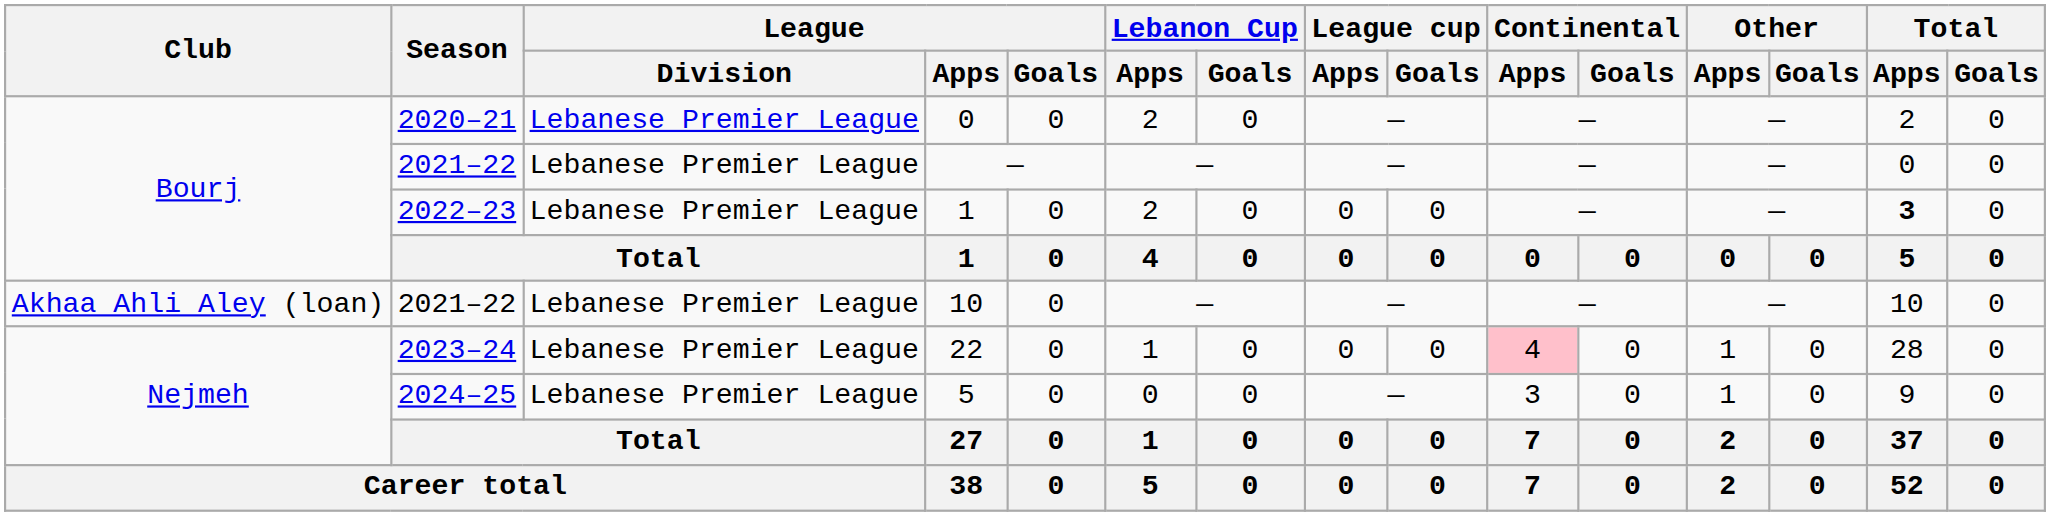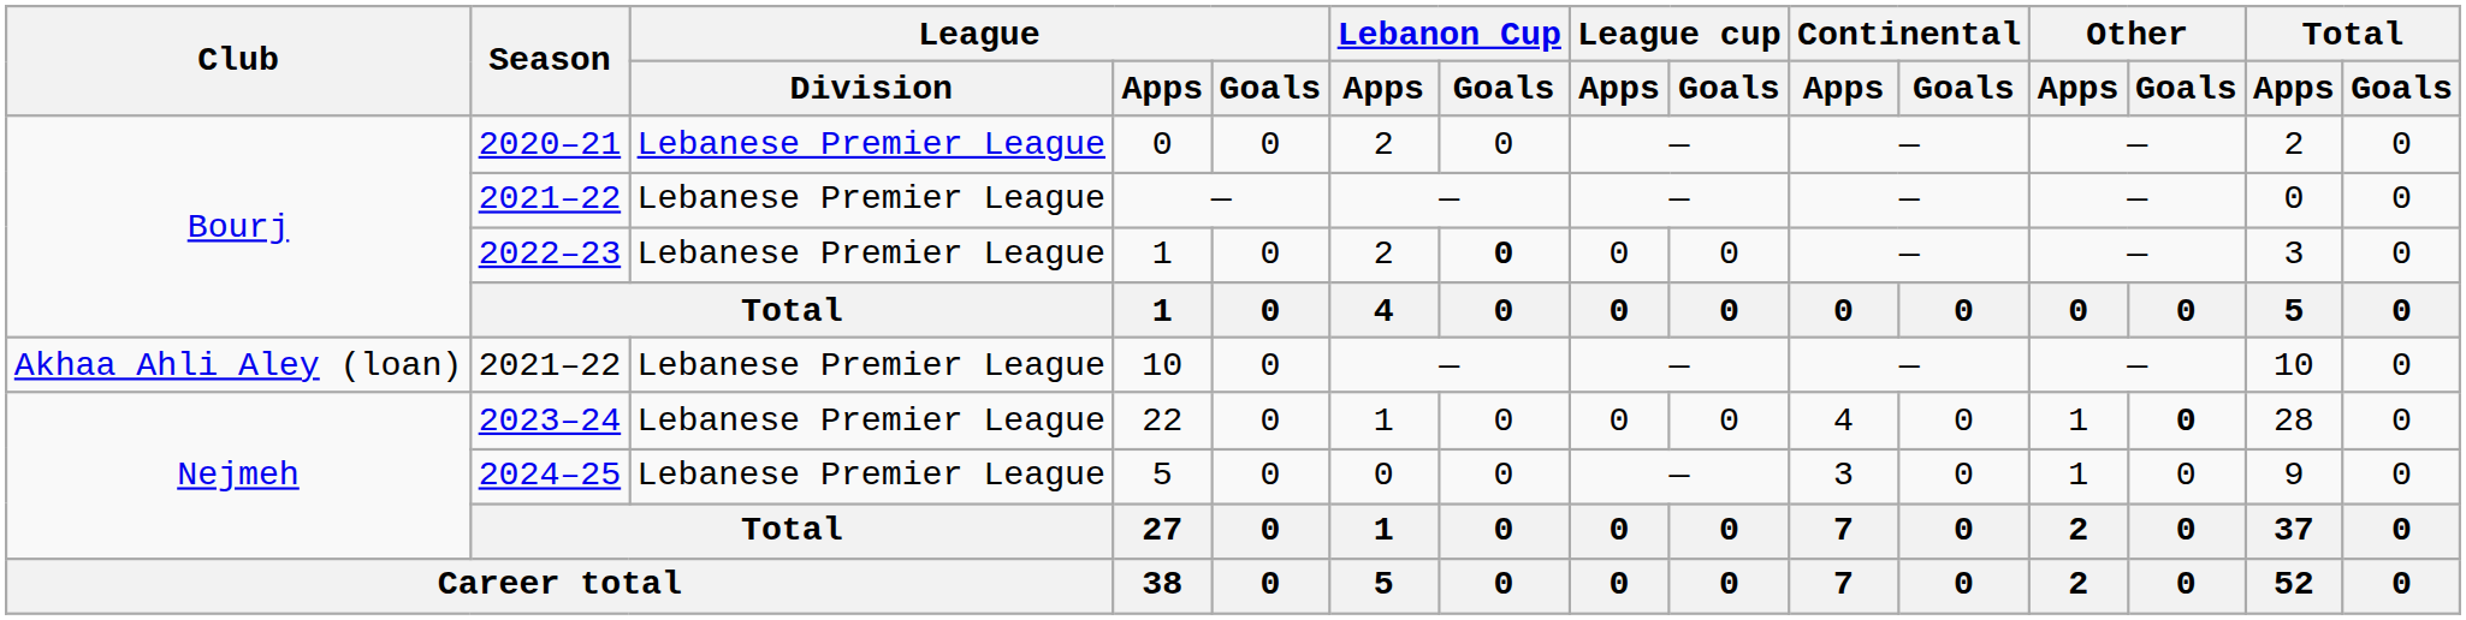2022–23 / 1 | Lebanon Cup / Goals: normal -> bold
2022–23 / 1 | Total / Apps: bold -> normal
22 | Continental / Apps: pink background -> no background
22 | Other / Goals: normal -> bold
